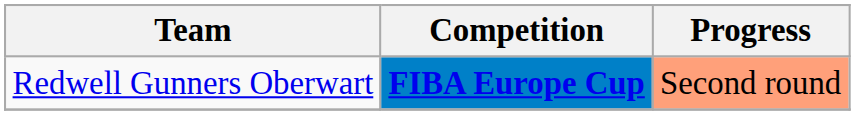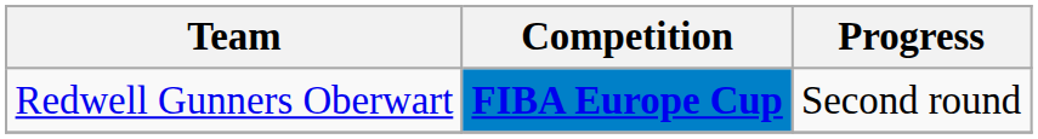Redwell Gunners Oberwart | Progress: lightsalmon background -> no background
